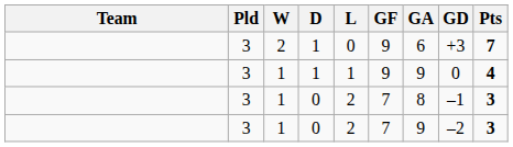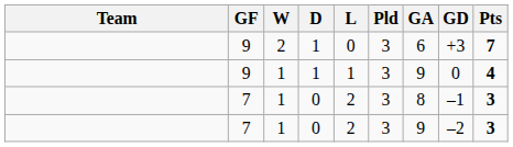columns swapped: Pld <-> GF
